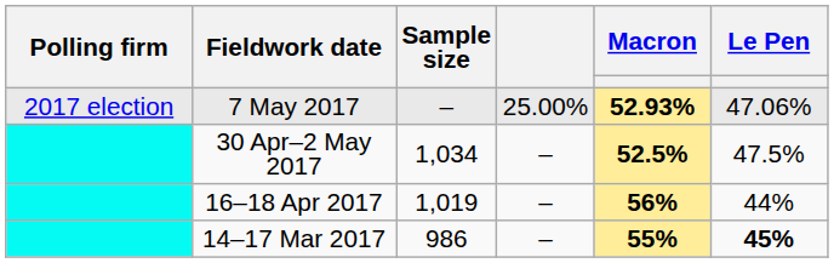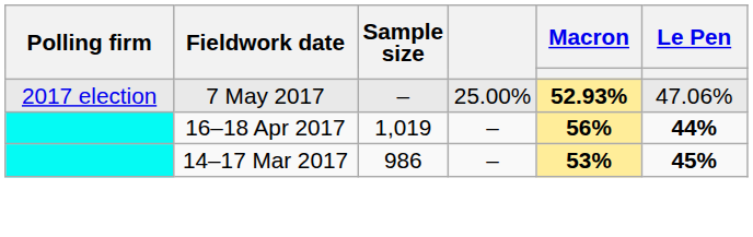- row: 30 Apr–2 May 2017 | 1,034 | – | 52.5% | 47.5%
16–18 Apr 2017 | Le Pen: normal -> bold
14–17 Mar 2017 | Macron: 55% -> 53%
